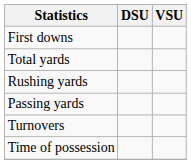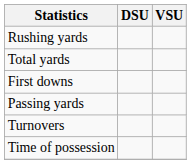rows swapped: First downs <-> Rushing yards
